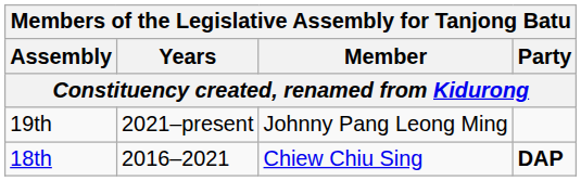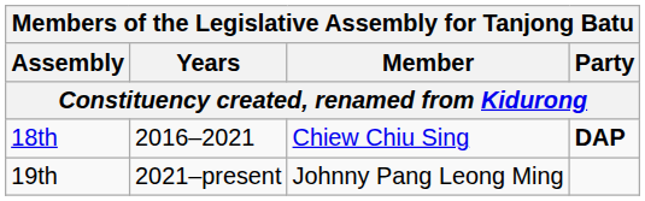rows swapped: 18th <-> 19th
